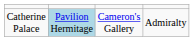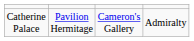Catherine Palace | column 2: lightblue background -> no background
